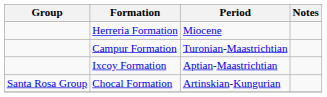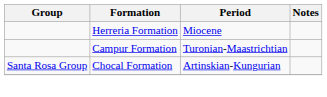- row: Ixcoy Formation | Aptian-Maastrichtian
